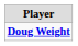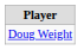row 2 | column 1: bold -> normal
